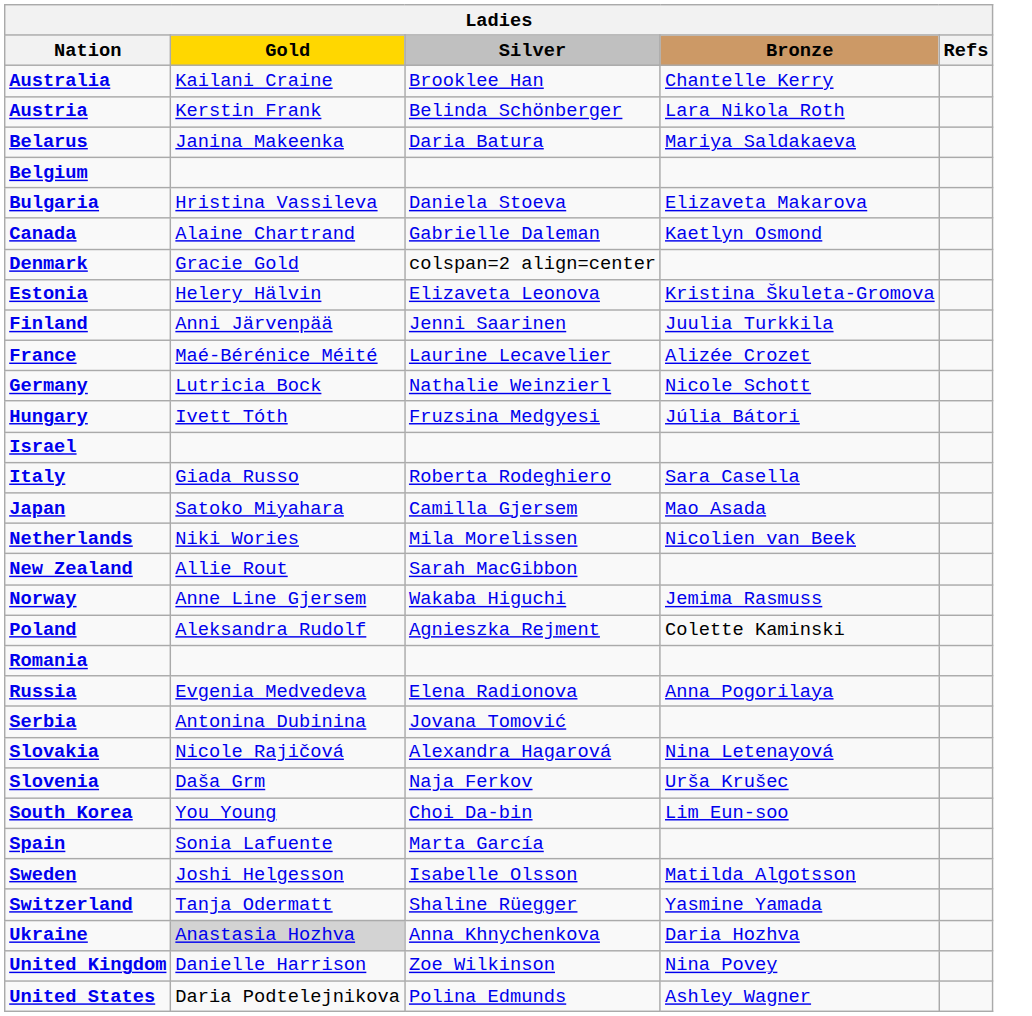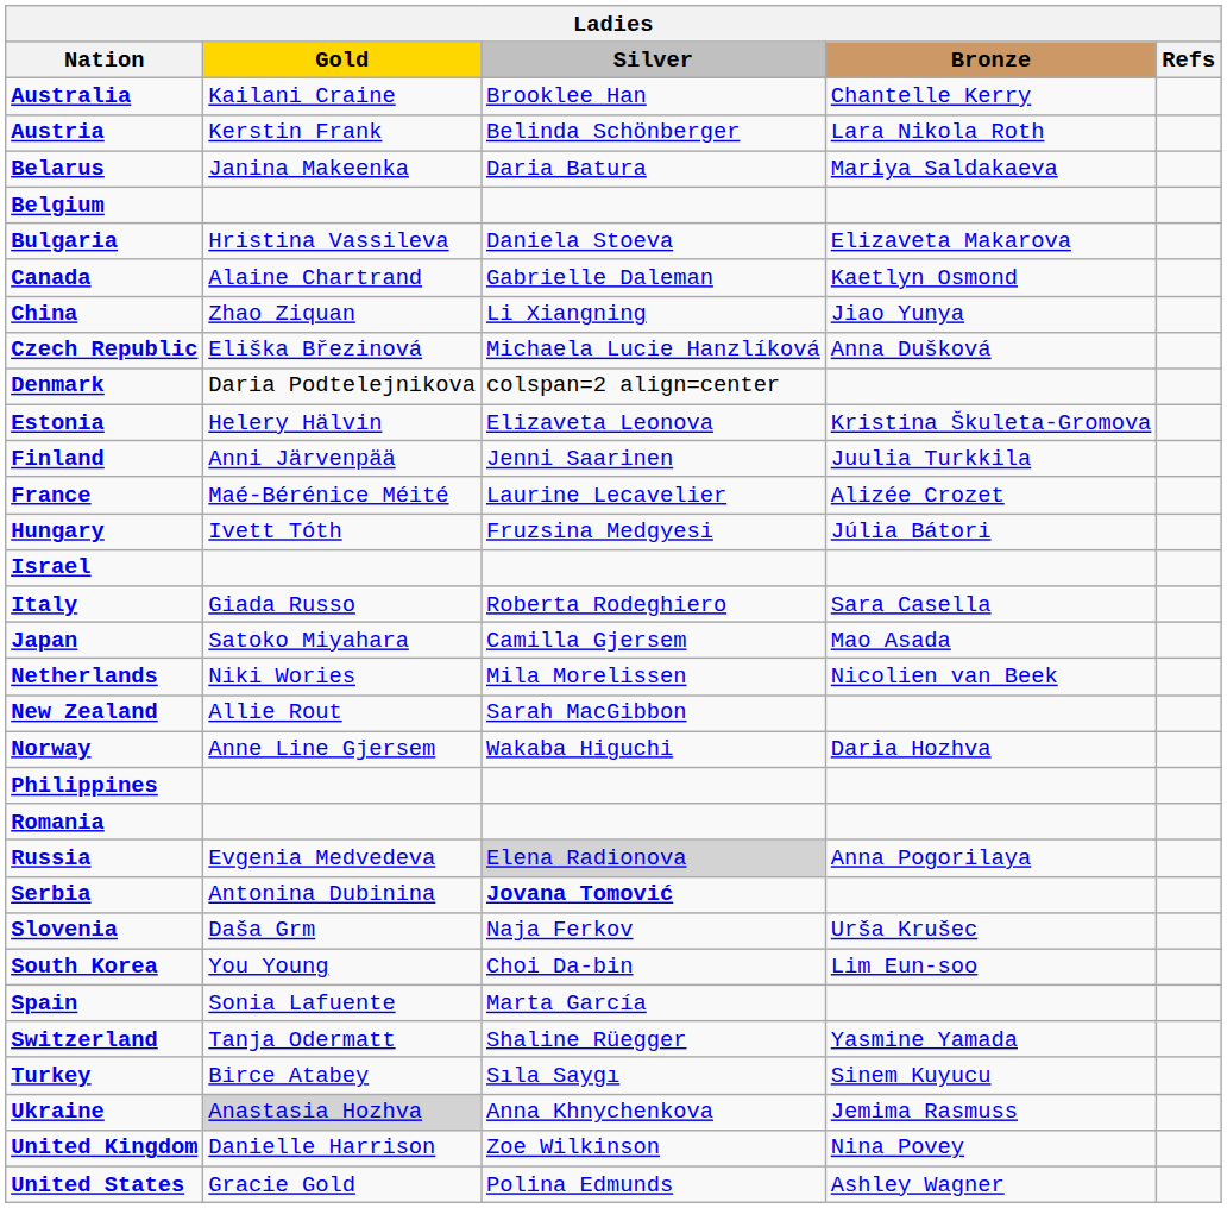+ row: China | Zhao Ziquan | Li Xiangning | Jiao Yunya
+ row: Czech Republic | Eliška Březinová | Michaela Lucie Hanzlíková | Anna Dušková
Denmark | Gold: Gracie Gold -> Daria Podtelejnikova
- row: Germany | Lutricia Bock | Nathalie Weinzierl | Nicole Schott
Norway | Bronze: Jemima Rasmuss -> Daria Hozhva
+ row: Philippines
- row: Poland | Aleksandra Rudolf | Agnieszka Rejment | Colette Kaminski
Russia | Silver: no background -> lightgrey background
Serbia | Silver: normal -> bold
- row: Slovakia | Nicole Rajičová | Alexandra Hagarová | Nina Letenayová
- row: Sweden | Joshi Helgesson | Isabelle Olsson | Matilda Algotsson
+ row: Turkey | Birce Atabey | Sıla Saygı | Sinem Kuyucu
Ukraine | Bronze: Daria Hozhva -> Jemima Rasmuss
United States | Gold: Daria Podtelejnikova -> Gracie Gold
